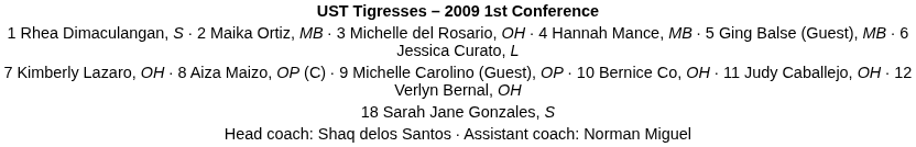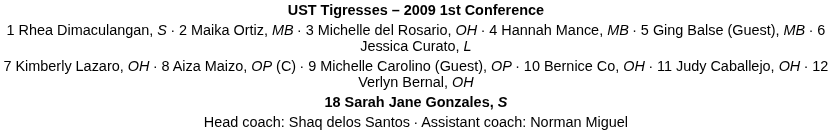row 4 | column 1: normal -> bold
